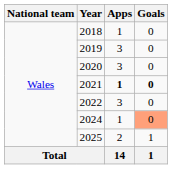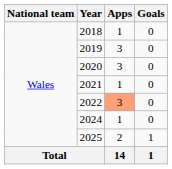2021 | Apps: bold -> normal
2021 | Goals: bold -> normal
2022 | Apps: no background -> lightsalmon background
2024 | Goals: lightsalmon background -> no background
